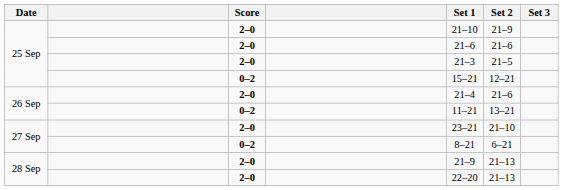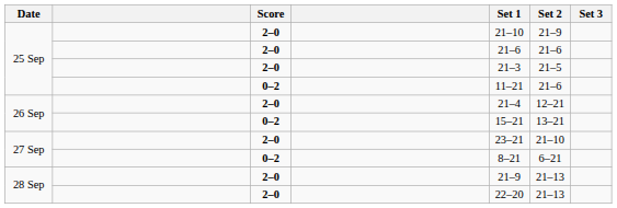25 Sep / 0–2 | Set 1: 15–21 -> 11–21
25 Sep / 0–2 | Set 2: 12–21 -> 21–6
26 Sep / 2–0 | Set 2: 21–6 -> 12–21
26 Sep / 0–2 | Set 1: 11–21 -> 15–21
